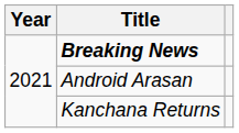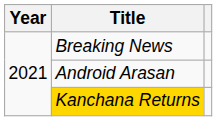Breaking News | Title: bold -> normal
Kanchana Returns | Title: no background -> gold background
